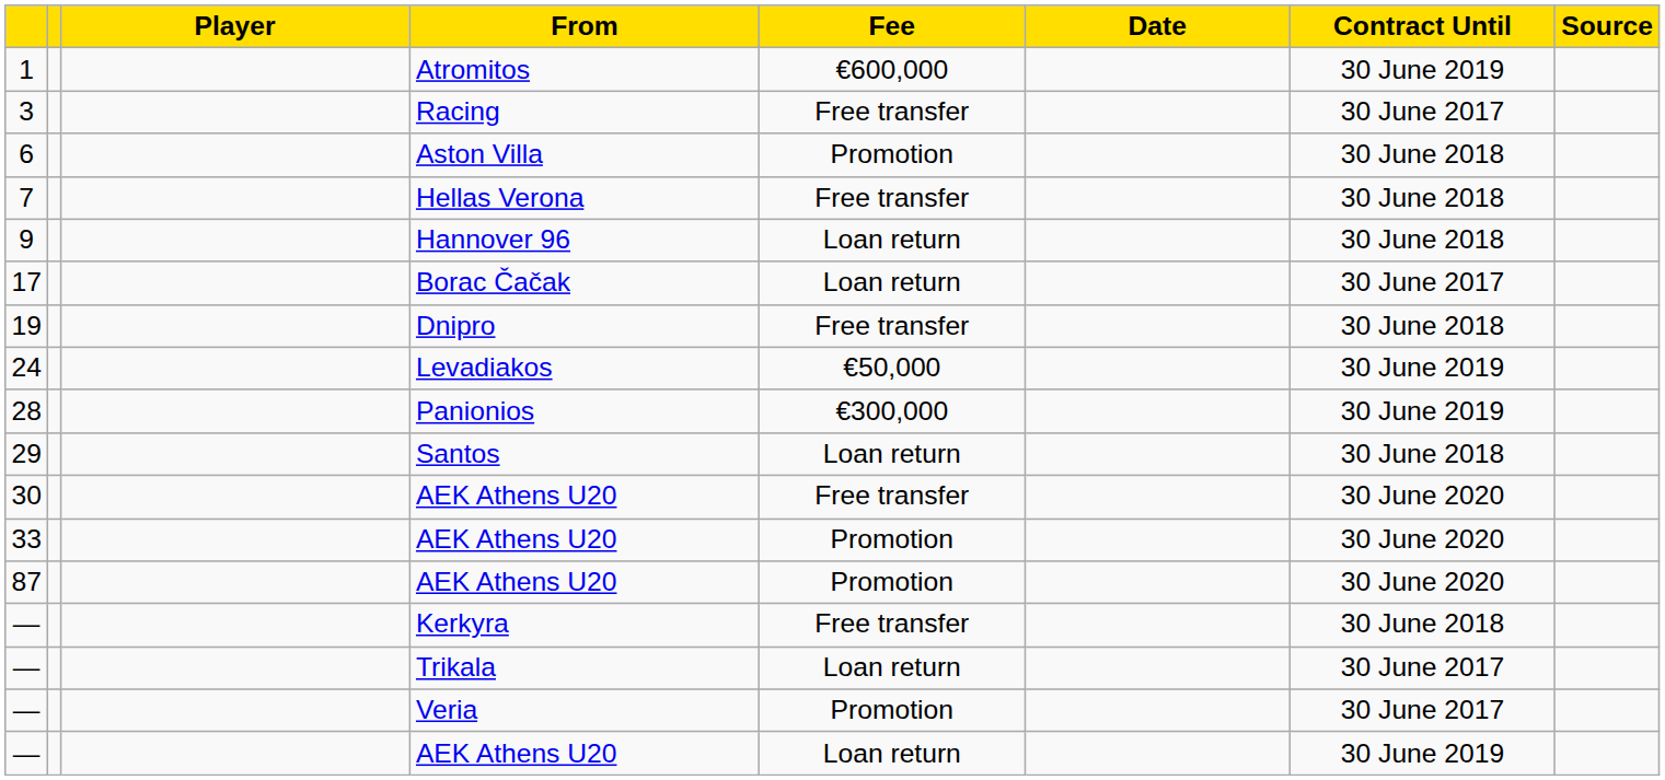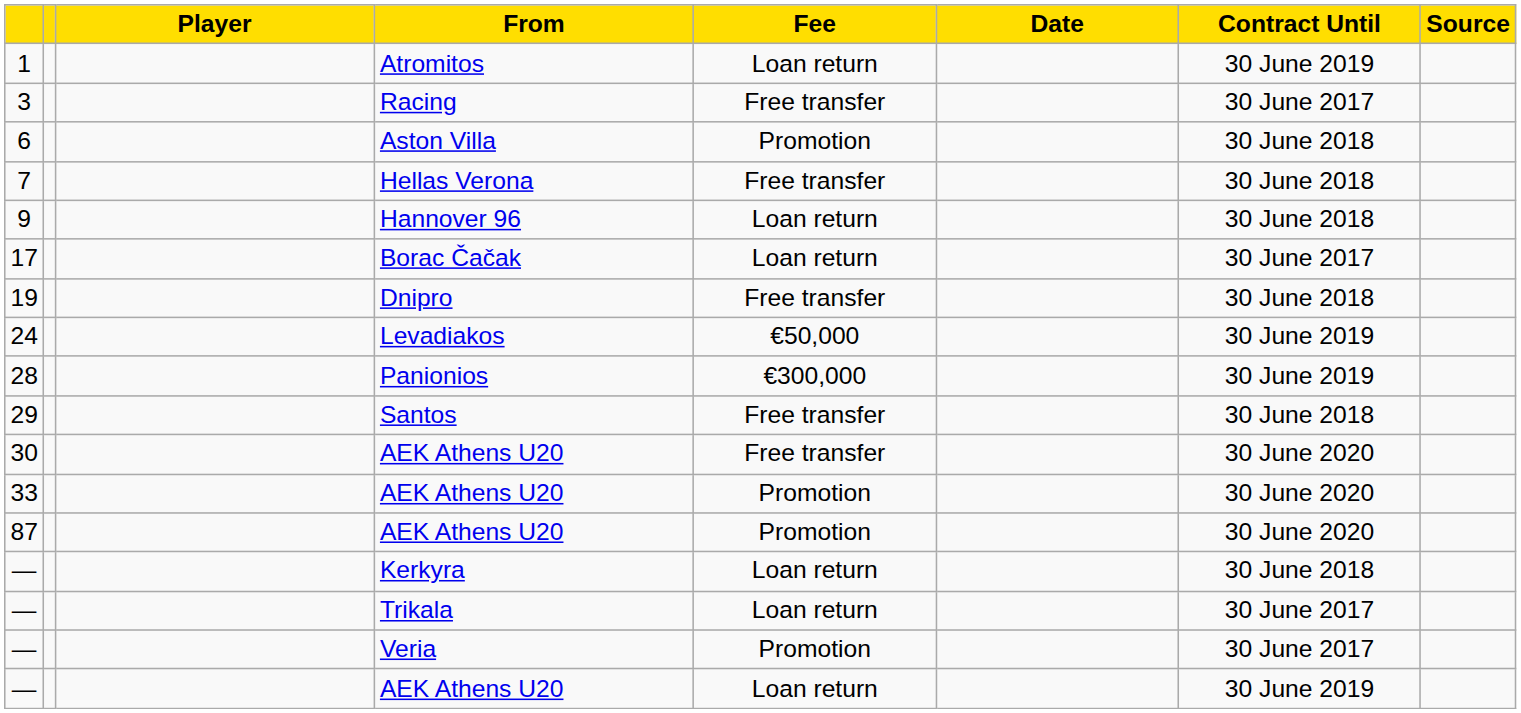1 | Fee: €600,000 -> Loan return
29 | Fee: Loan return -> Free transfer
— / Kerkyra | Fee: Free transfer -> Loan return
